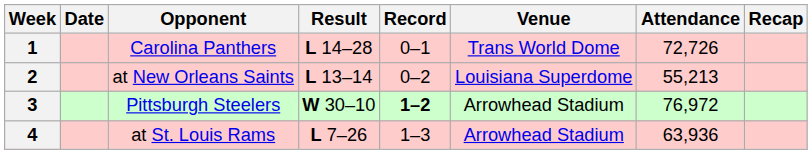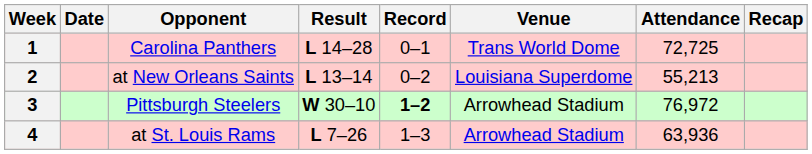1 | Attendance: 72,726 -> 72,725
